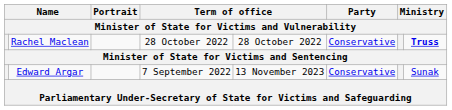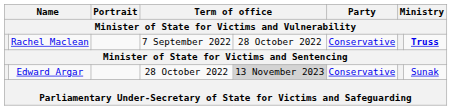Rachel Maclean | column 4: 28 October 2022 -> 7 September 2022
Edward Argar | column 4: 7 September 2022 -> 28 October 2022
Edward Argar | column 5: no background -> lightgrey background
